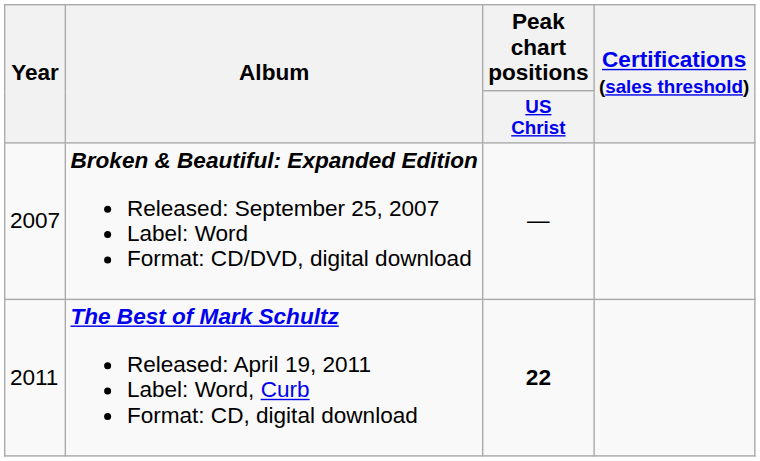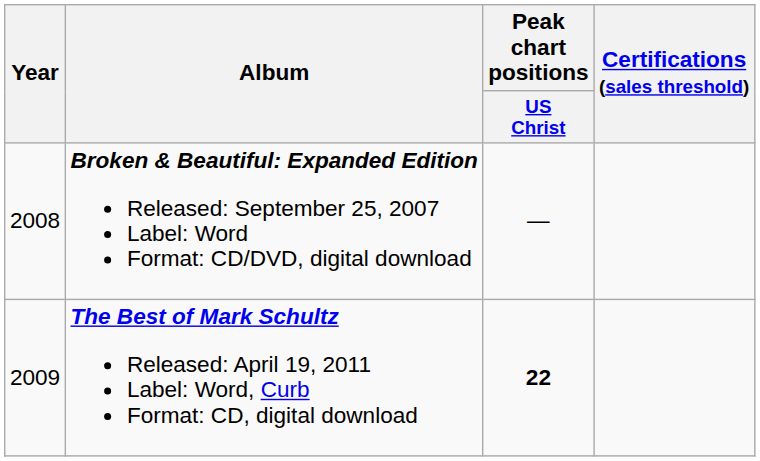row 3 | Year: 2007 -> 2008
row 4 | Year: 2011 -> 2009
